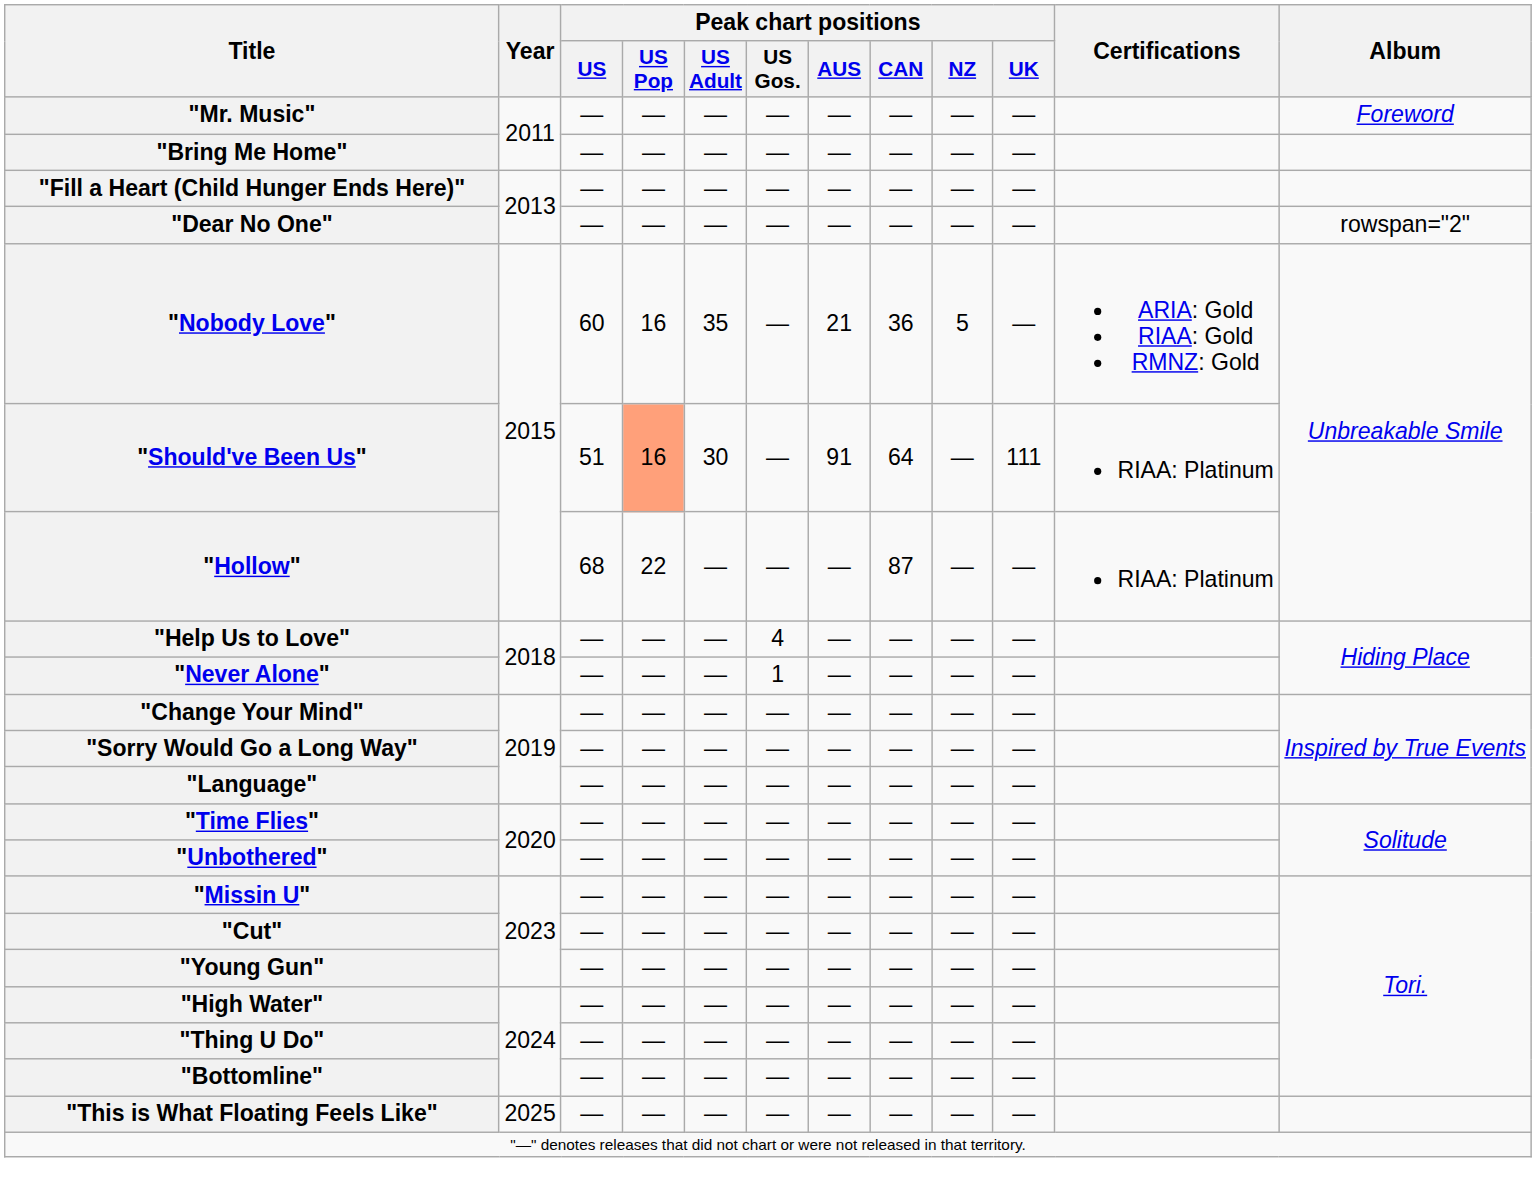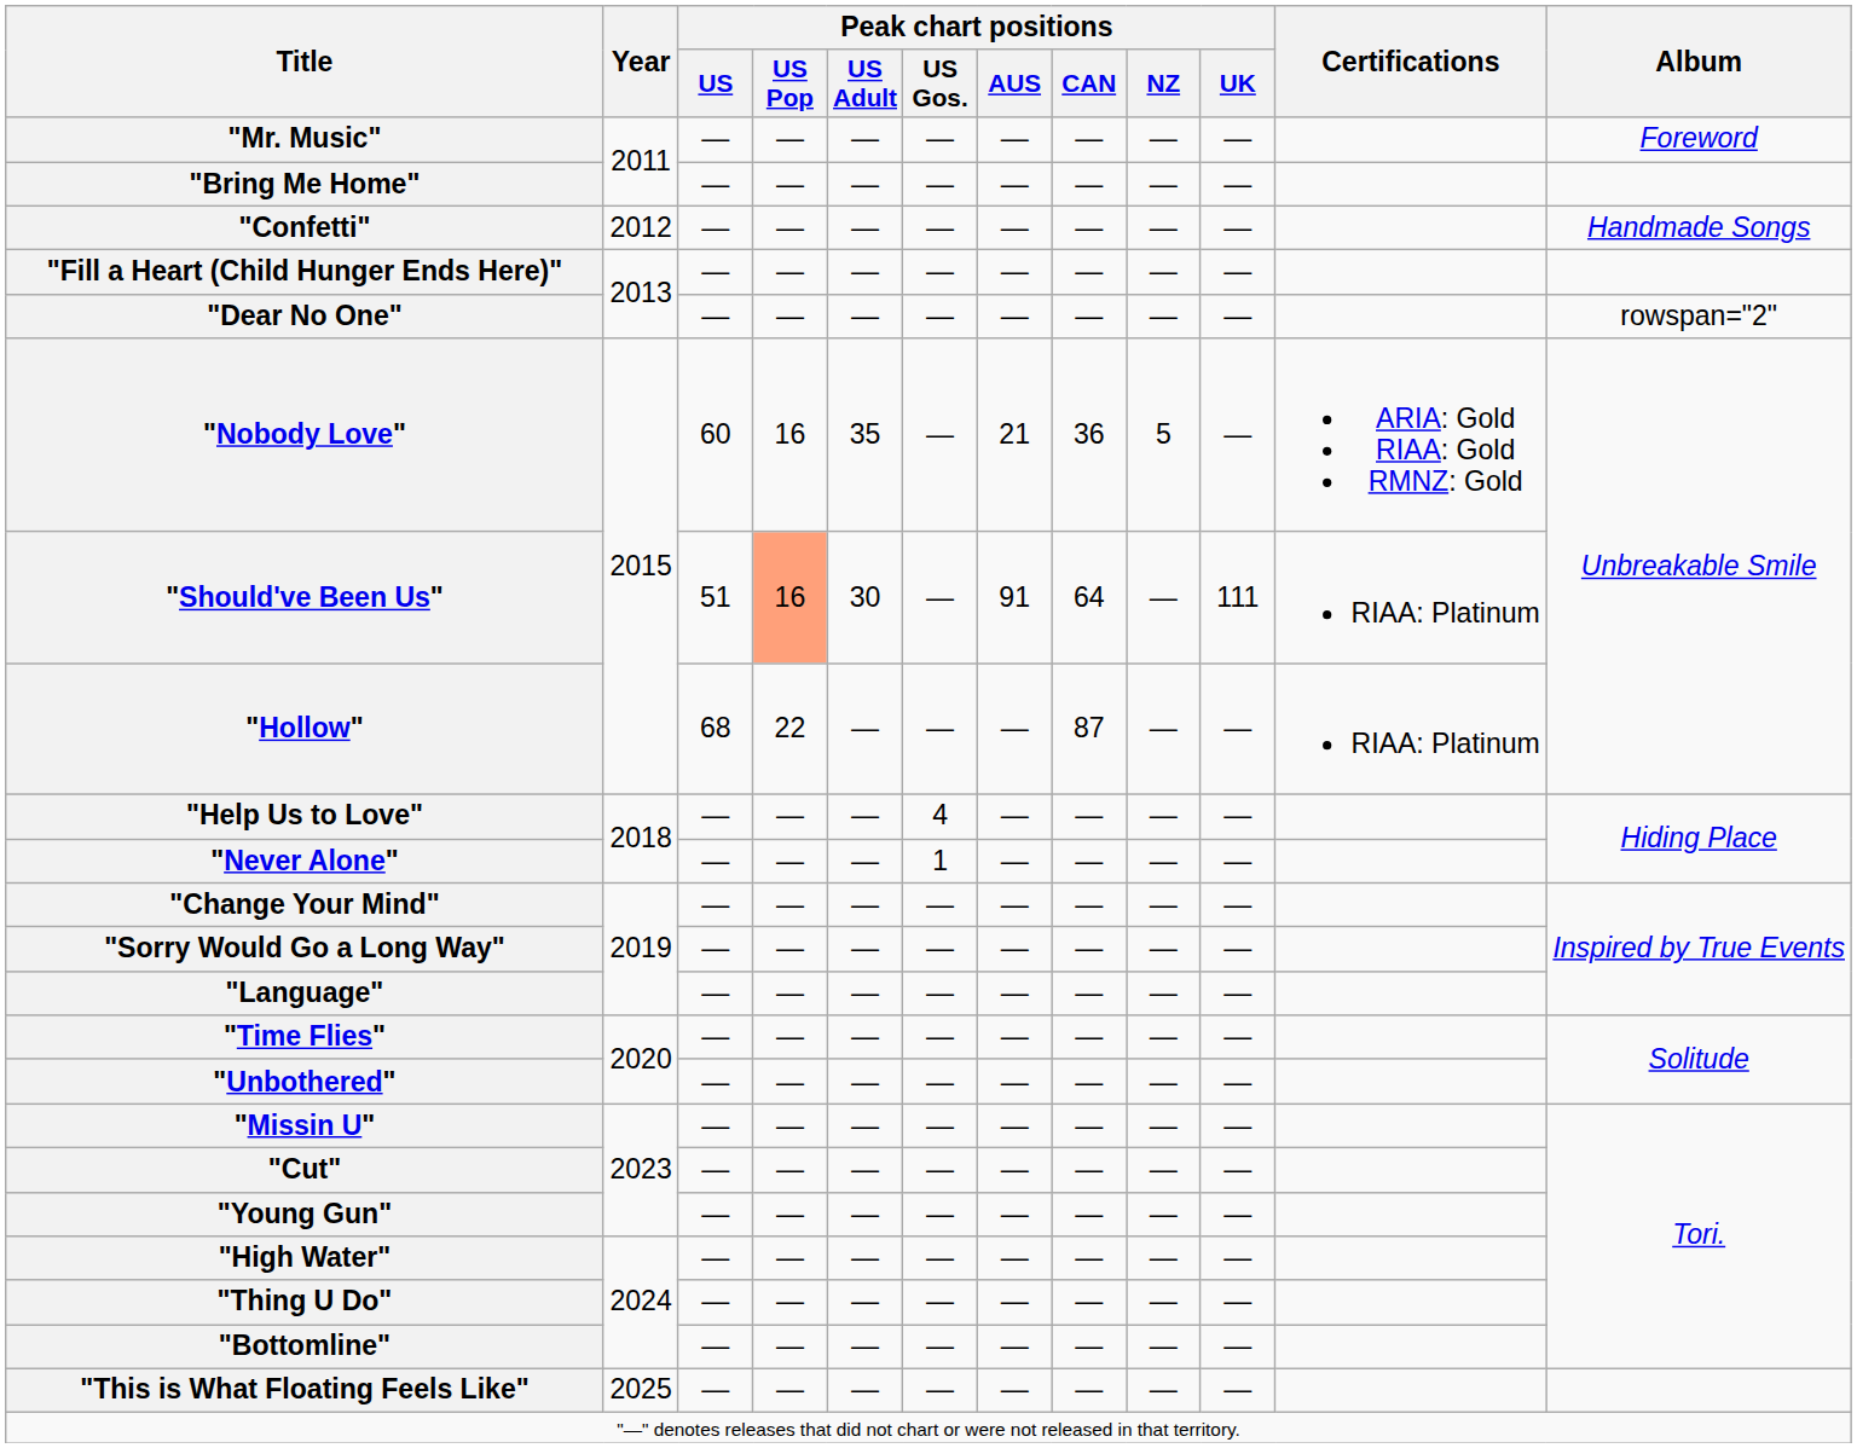+ row: "Confetti" | 2012 | — | — | — | — | — | — | — | — | Handmade Songs
